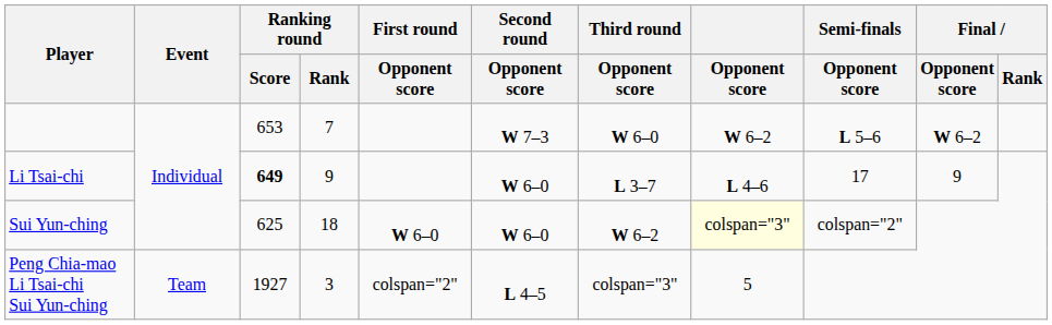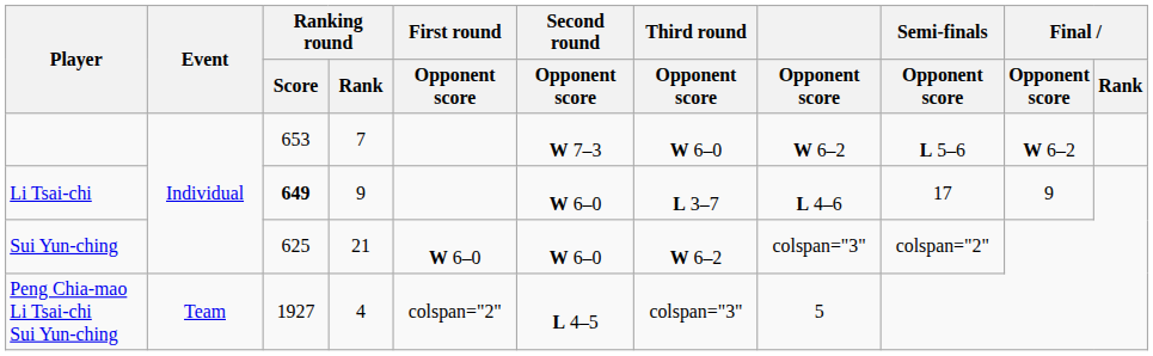Sui Yun-ching | Ranking round / Rank: 18 -> 21
Sui Yun-ching | Opponent score: lightyellow background -> no background
Peng Chia-mao Li Tsai-chi Sui Yun-ching | Ranking round / Rank: 3 -> 4
